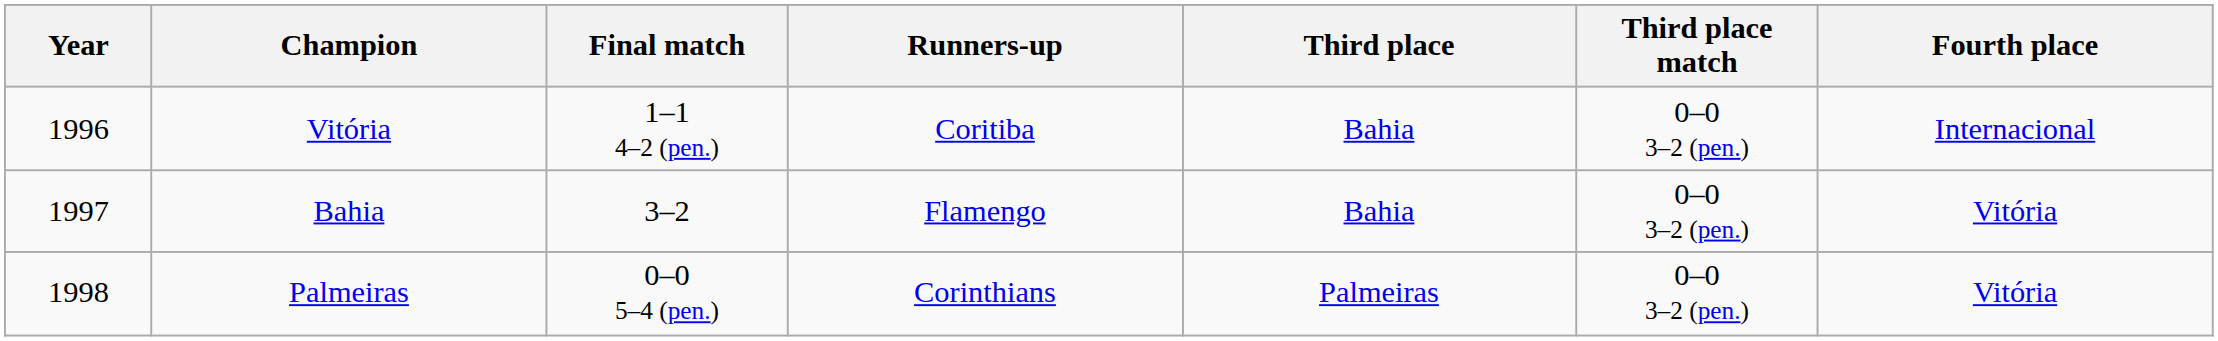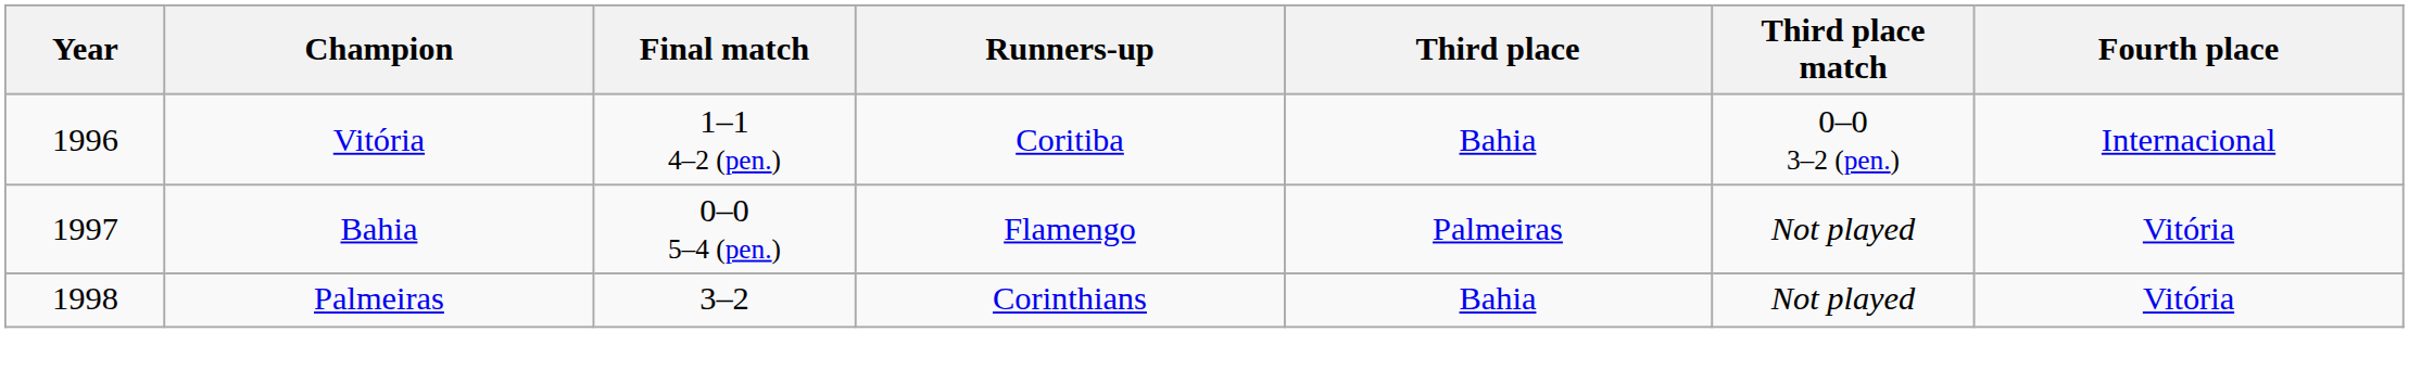row 3 | Final match: 3–2 -> 0–0 5–4 (pen.)
row 3 | Third place: Bahia -> Palmeiras
row 3 | Third place match: 0–0 3–2 (pen.) -> Not played
row 4 | Final match: 0–0 5–4 (pen.) -> 3–2
row 4 | Third place: Palmeiras -> Bahia
row 4 | Third place match: 0–0 3–2 (pen.) -> Not played
